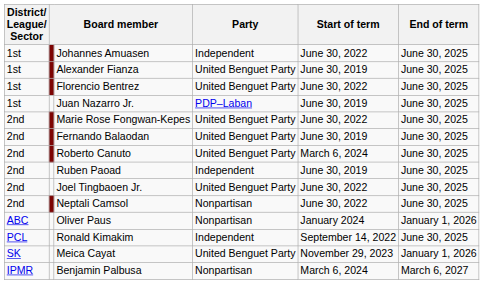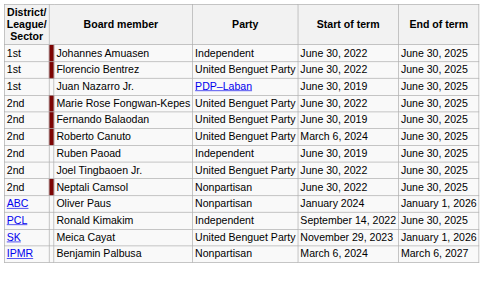- row: 1st | Alexander Fianza | United Benguet Party | June 30, 2019 | June 30, 2025
